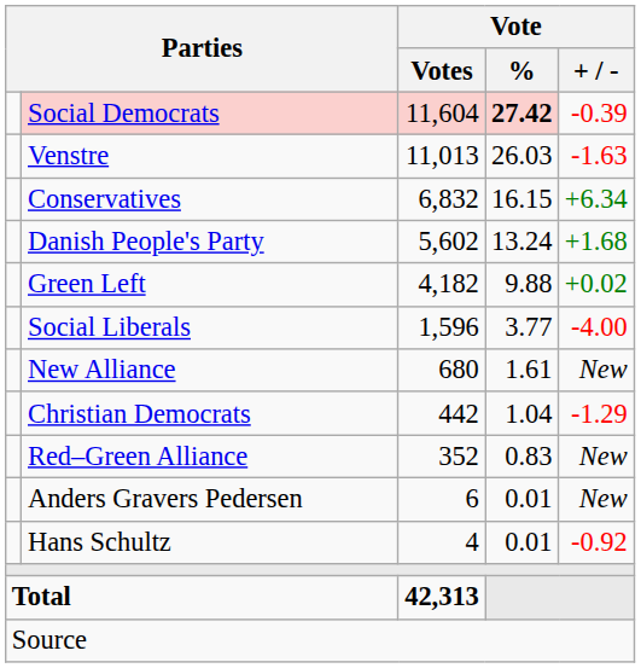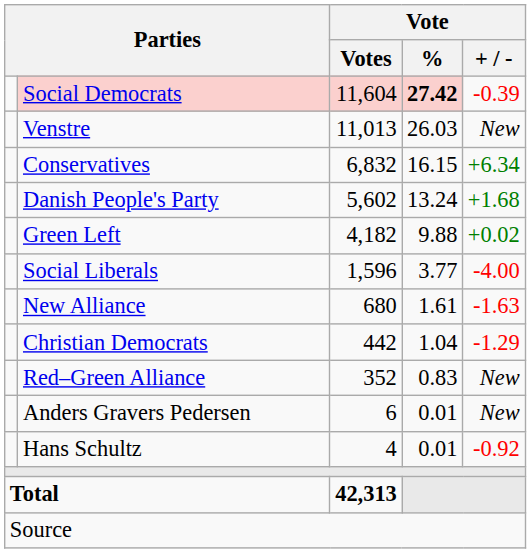Venstre | Vote / + / -: -1.63 -> New
New Alliance | Vote / + / -: New -> -1.63
